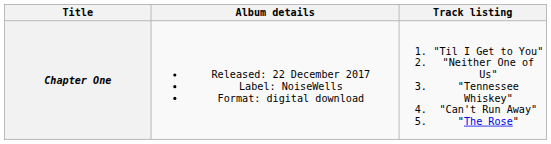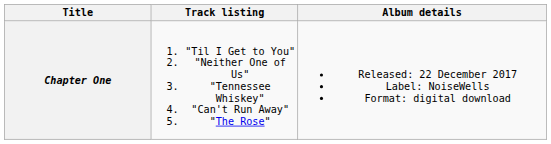columns swapped: Album details <-> Track listing
